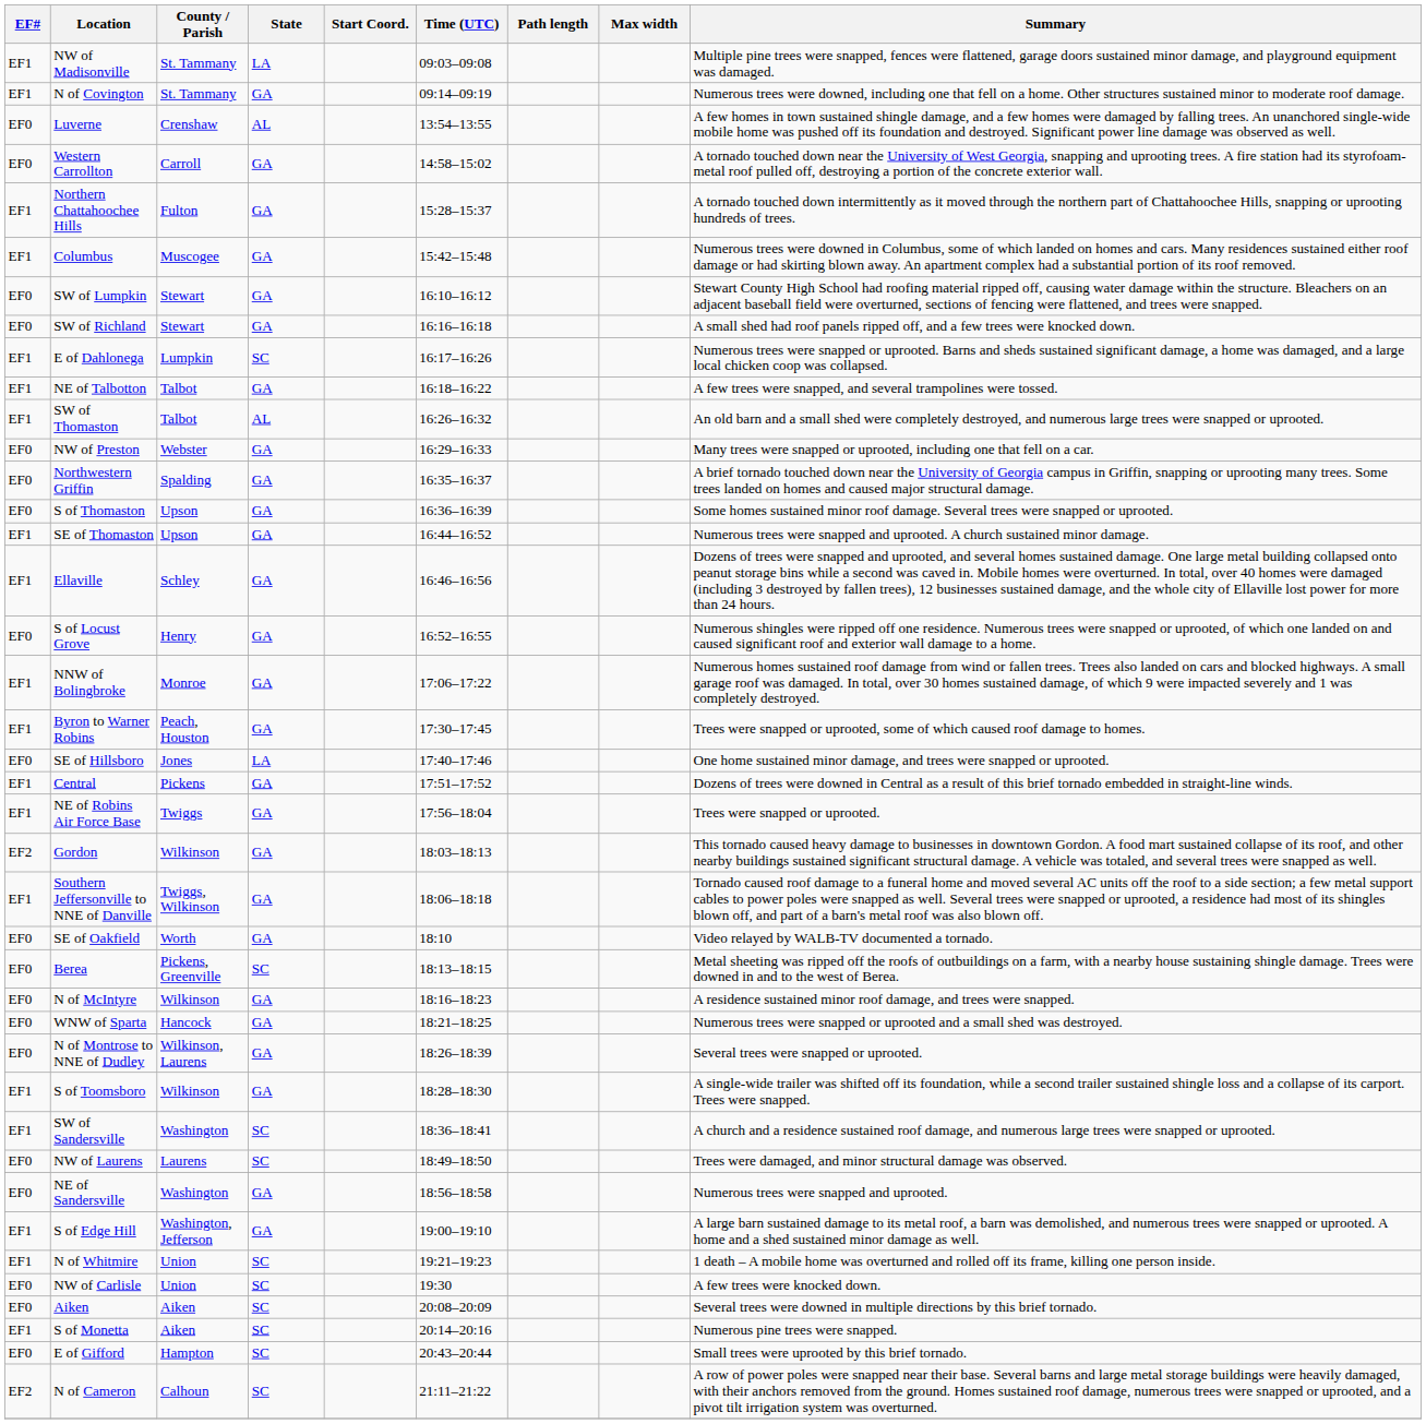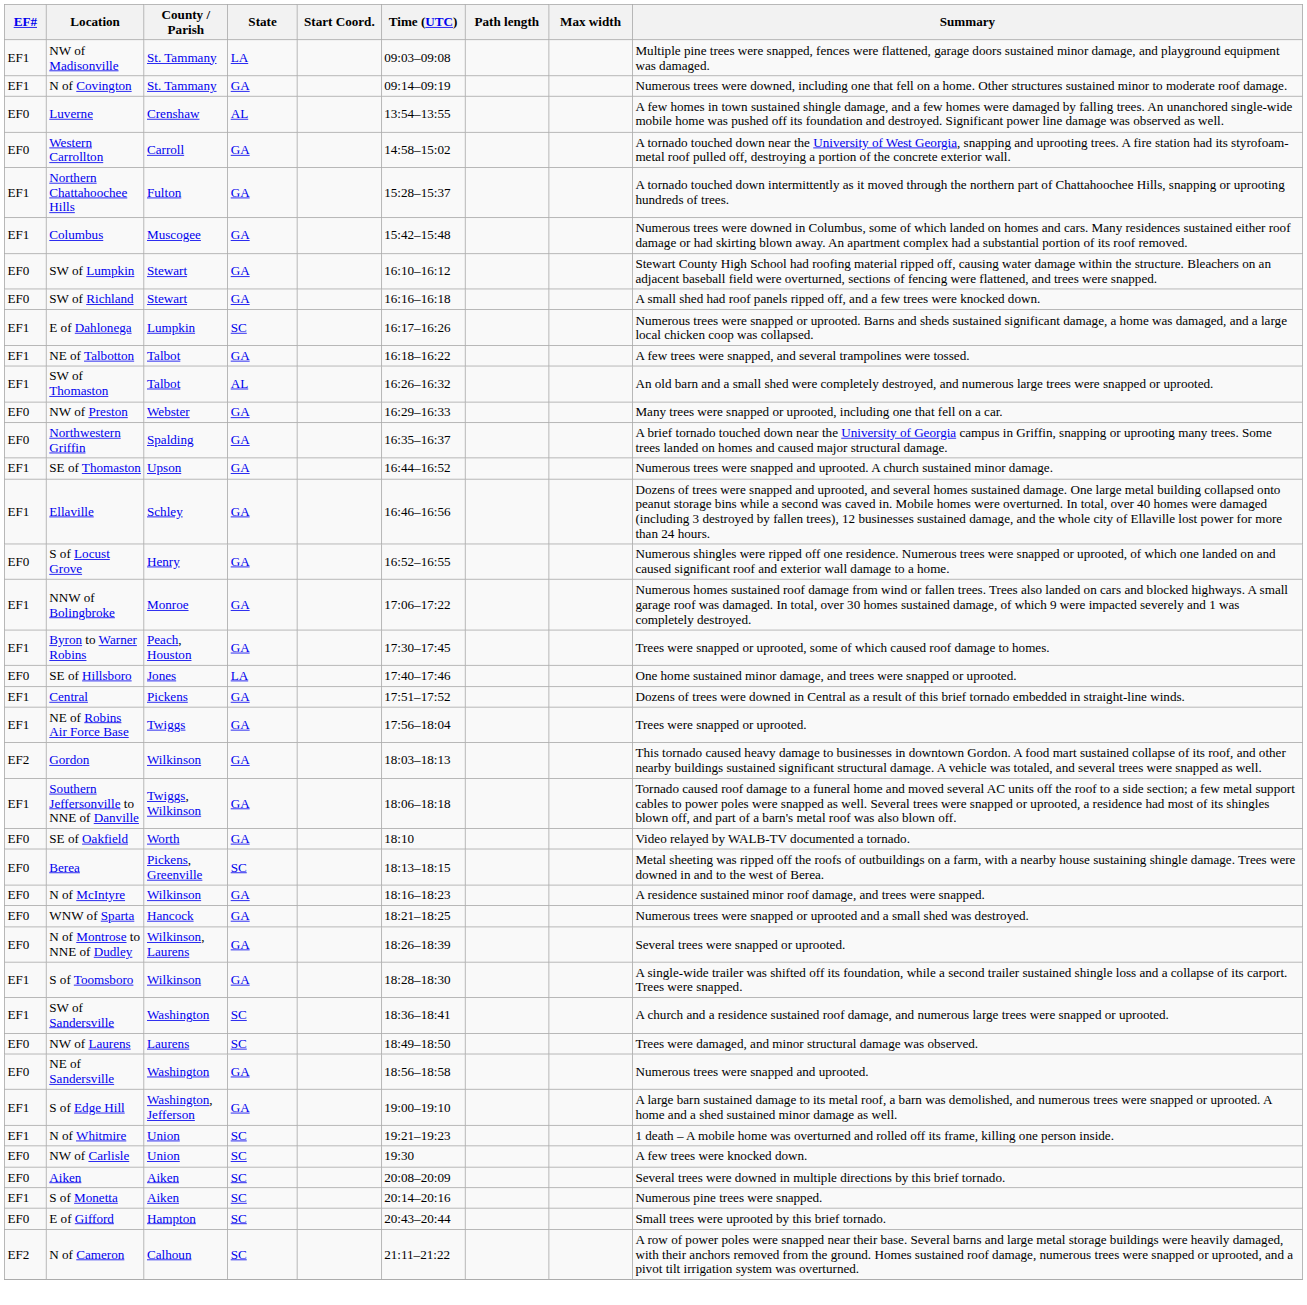- row: EF0 | S of Thomaston | Upson | GA | 16:36–16:39 | Some homes sustained minor roof damage. Several trees were snapped or uprooted.
